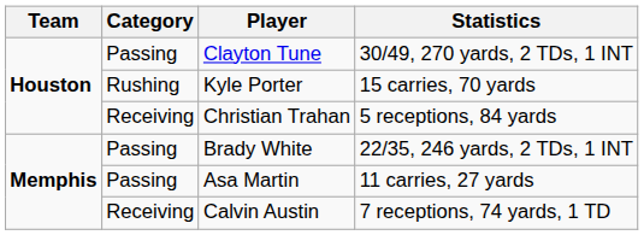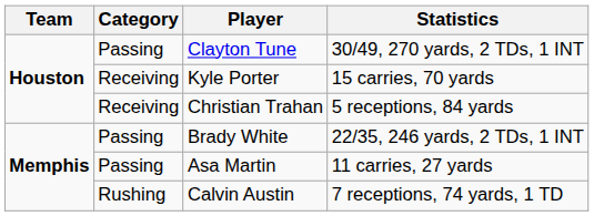Kyle Porter | Category: Rushing -> Receiving
Calvin Austin | Category: Receiving -> Rushing
